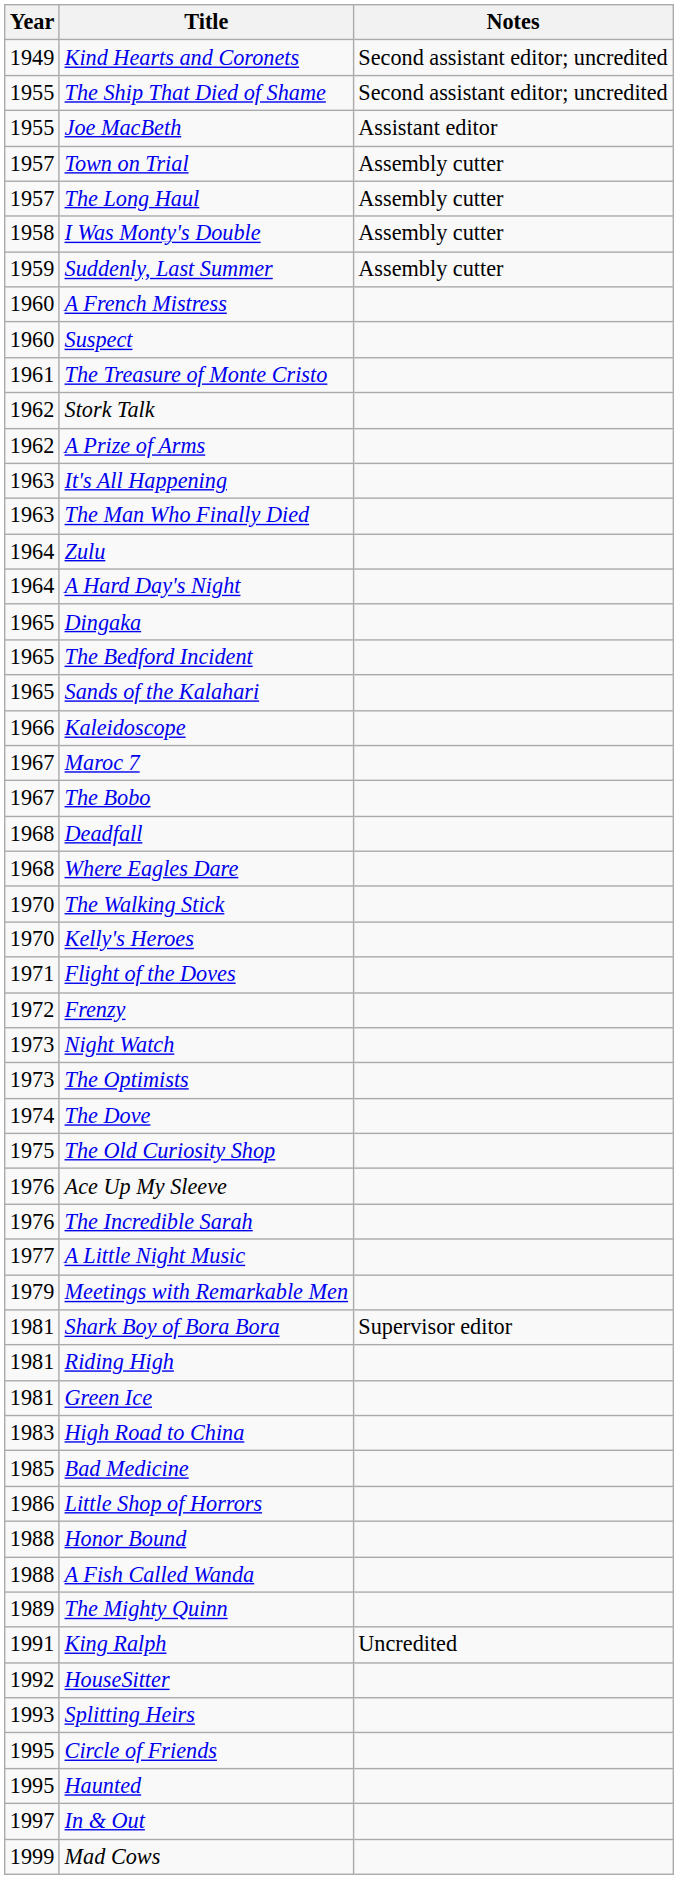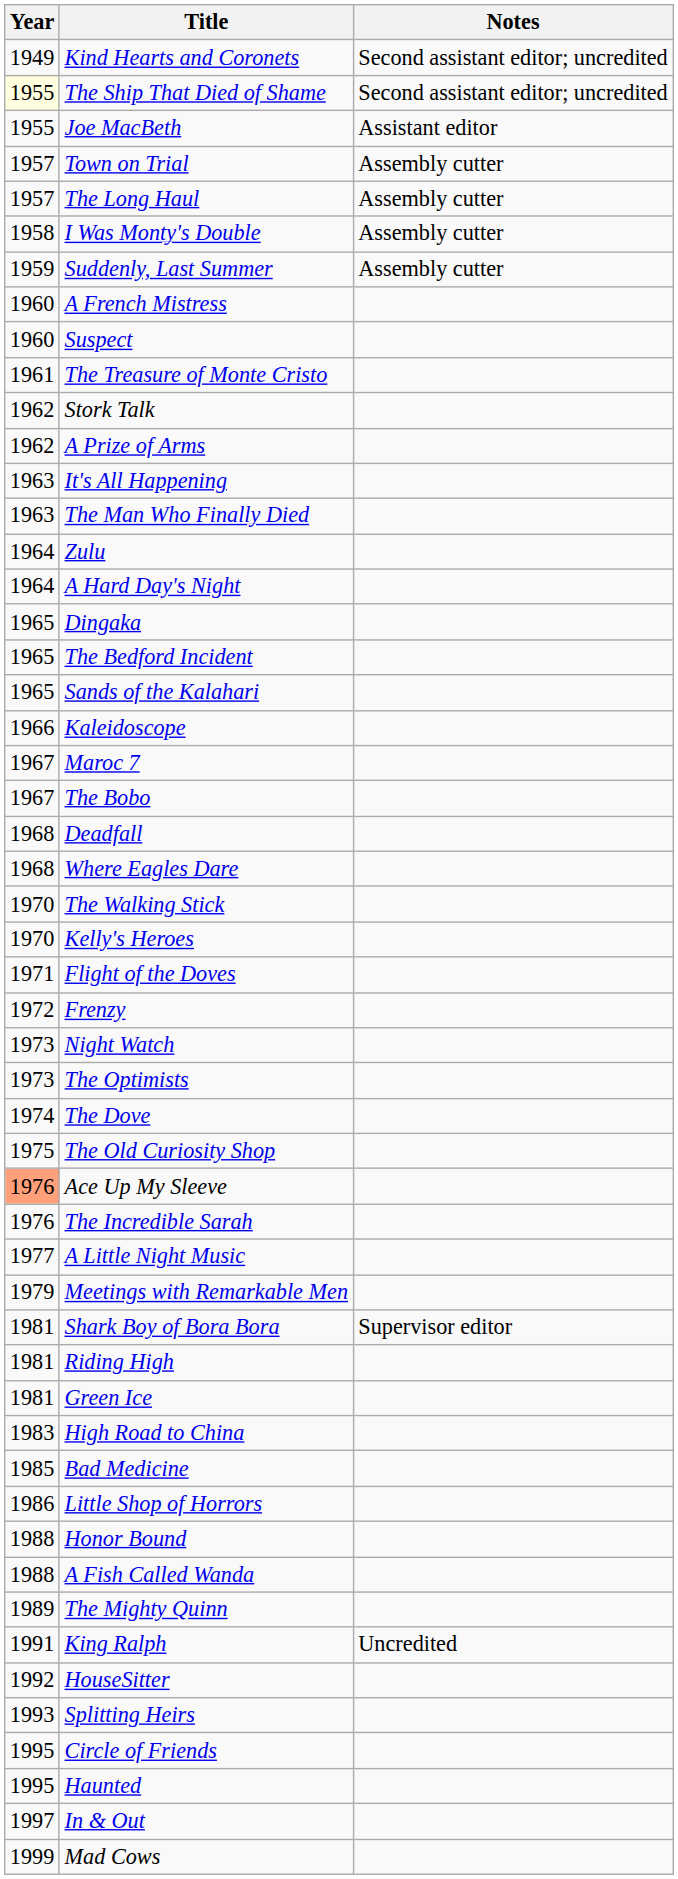The Ship That Died of Shame | Year: no background -> lightyellow background
Ace Up My Sleeve | Year: no background -> lightsalmon background
